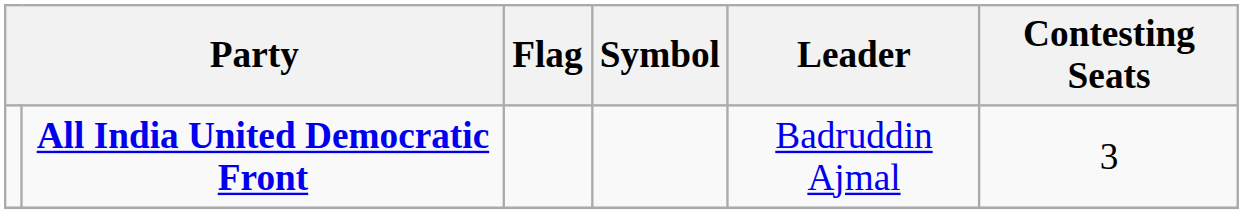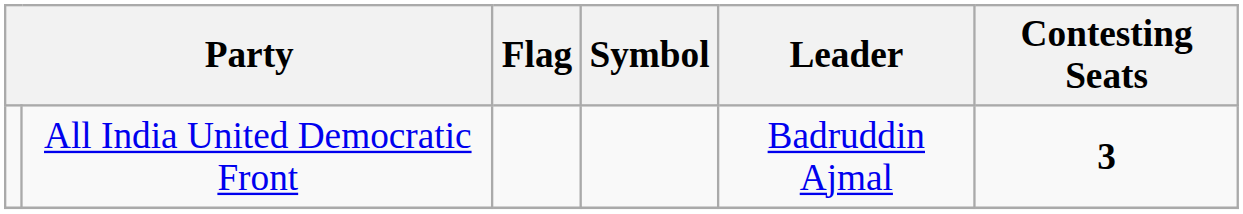row 2 | column 2: bold -> normal
row 2 | Contesting Seats: normal -> bold
